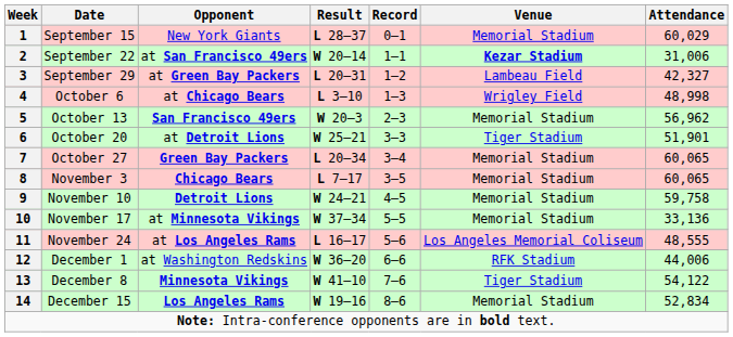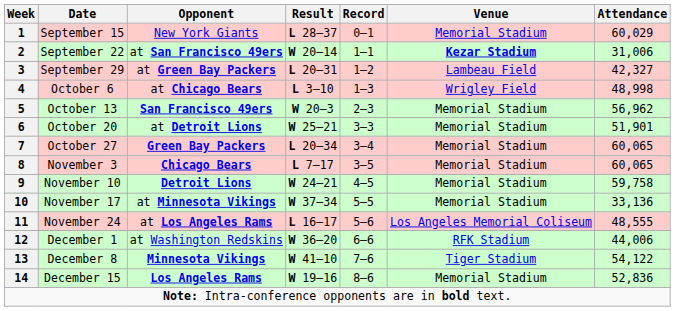6 | Venue: Tiger Stadium -> Memorial Stadium
14 | Attendance: 52,834 -> 52,836
